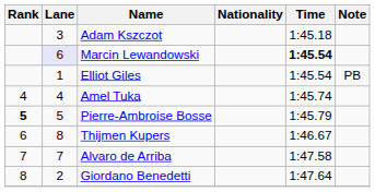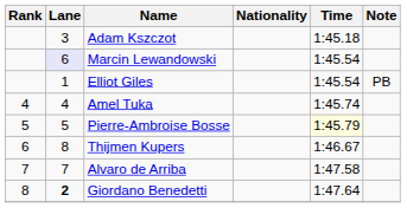Marcin Lewandowski | Time: bold -> normal
Pierre-Ambroise Bosse | Rank: bold -> normal
Pierre-Ambroise Bosse | Time: no background -> lightyellow background
Giordano Benedetti | Lane: normal -> bold
